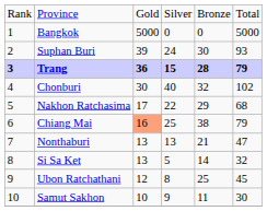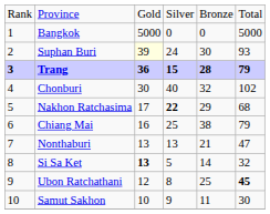Suphan Buri | column 3: no background -> lightyellow background
Nakhon Ratchasima | column 4: normal -> bold
Chiang Mai | column 3: lightsalmon background -> no background
Si Sa Ket | column 3: normal -> bold
Ubon Ratchathani | column 6: normal -> bold
